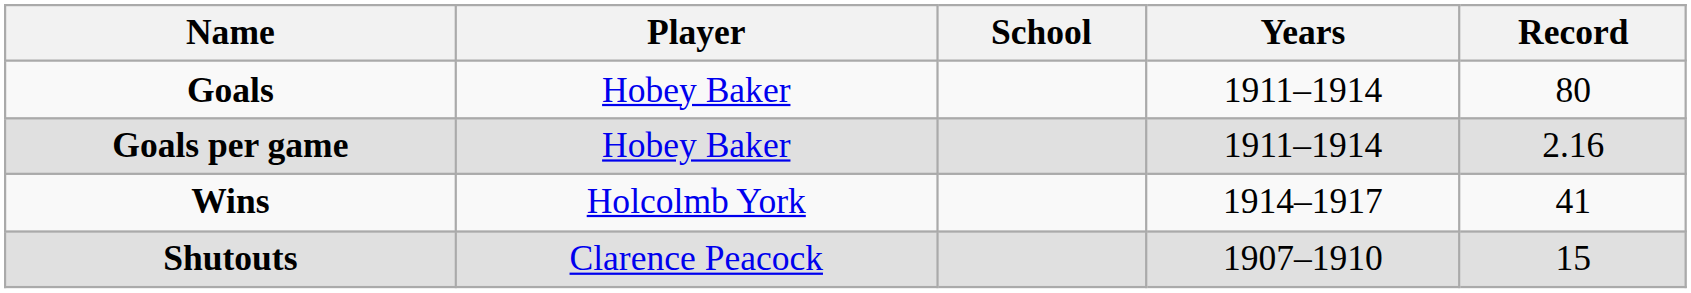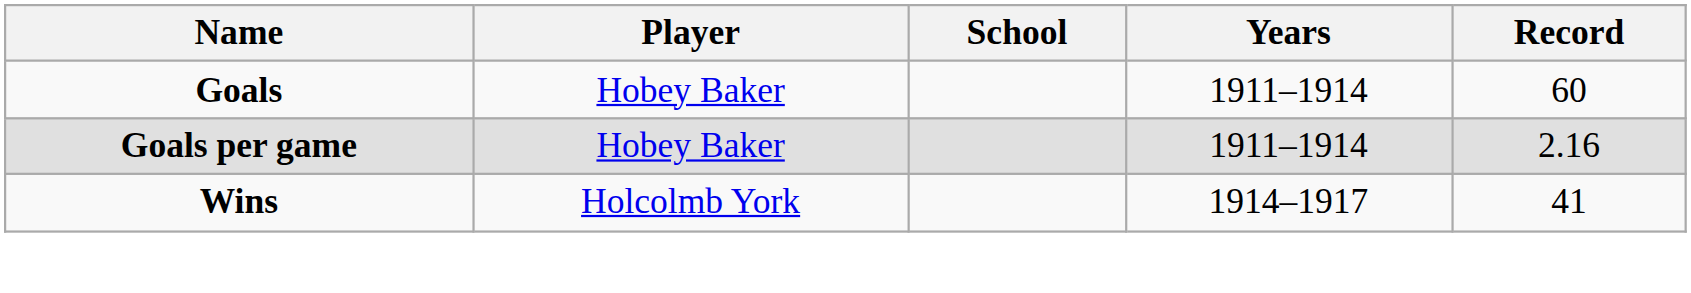Goals | Record: 80 -> 60
- row: Shutouts | Clarence Peacock | 1907–1910 | 15
